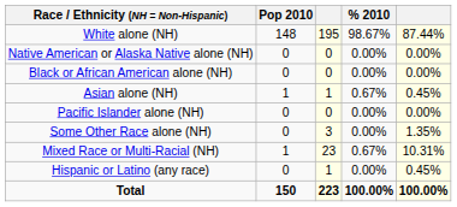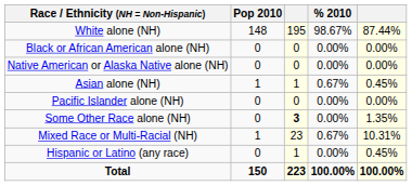rows swapped: Black or African American alone (NH) <-> Native American or Alaska Native alone (NH)
Some Other Race alone (NH) | column 3: normal -> bold
